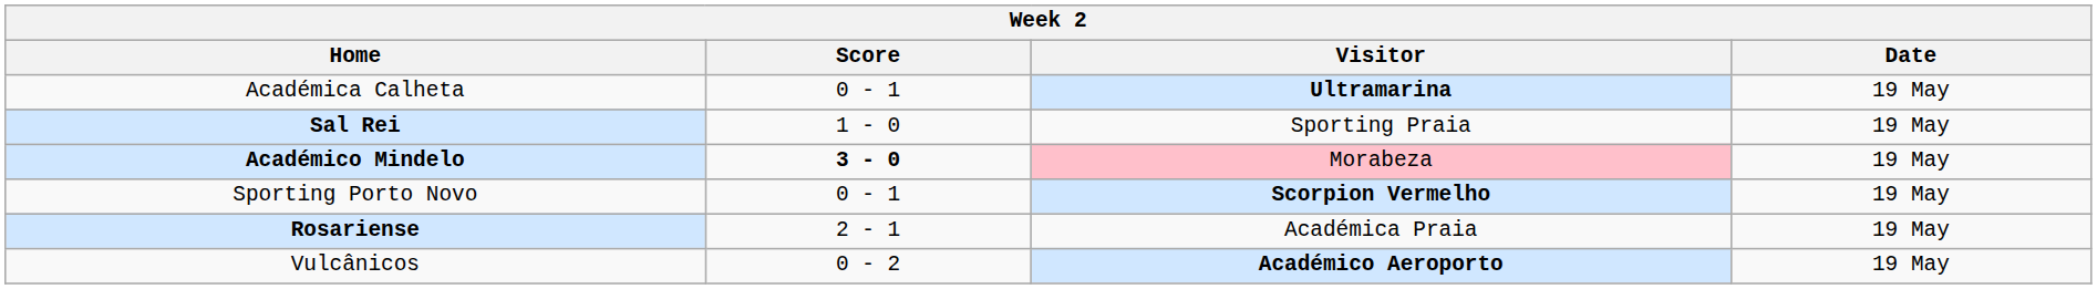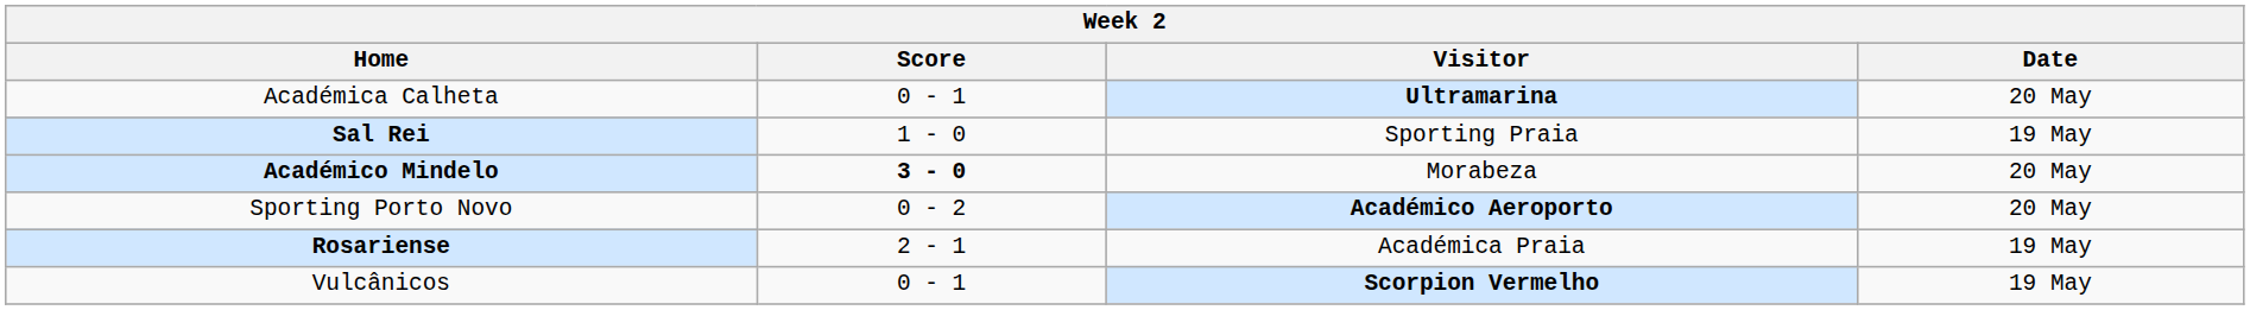Académica Calheta | Date: 19 May -> 20 May
Académico Mindelo | Visitor: pink background -> no background
Académico Mindelo | Date: 19 May -> 20 May
Sporting Porto Novo | Score: 0 - 1 -> 0 - 2
Sporting Porto Novo | Visitor: Scorpion Vermelho -> Académico Aeroporto
Sporting Porto Novo | Date: 19 May -> 20 May
Vulcânicos | Score: 0 - 2 -> 0 - 1
Vulcânicos | Visitor: Académico Aeroporto -> Scorpion Vermelho
